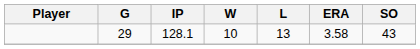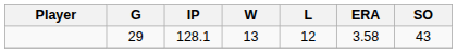row 2 | W: 10 -> 13
row 2 | L: 13 -> 12
